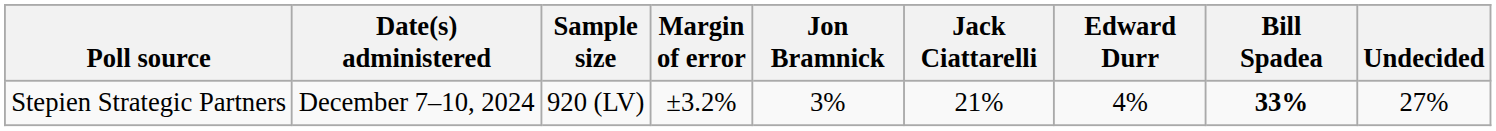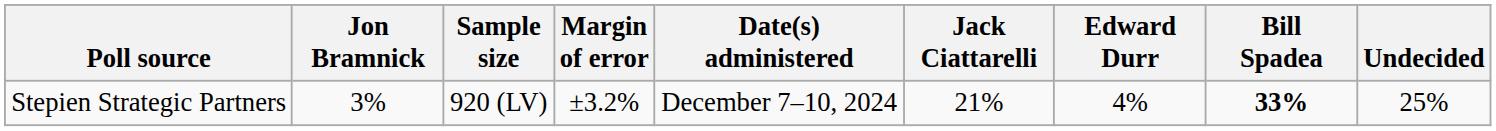columns swapped: Date(s) administered <-> Jon Bramnick
Stepien Strategic Partners | Undecided: 27% -> 25%
